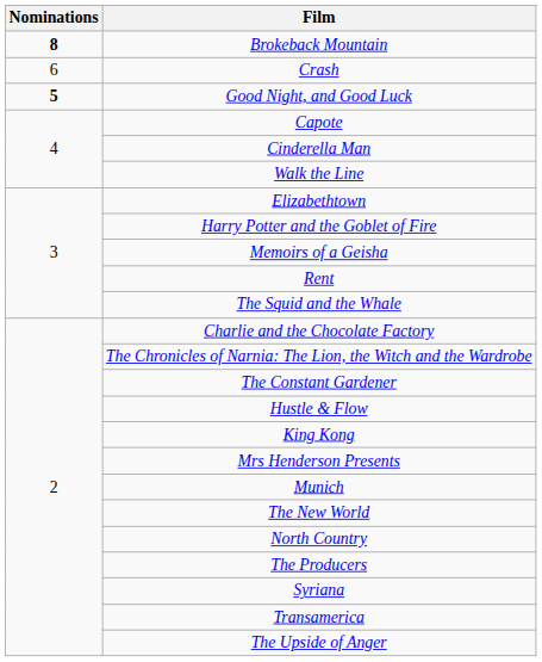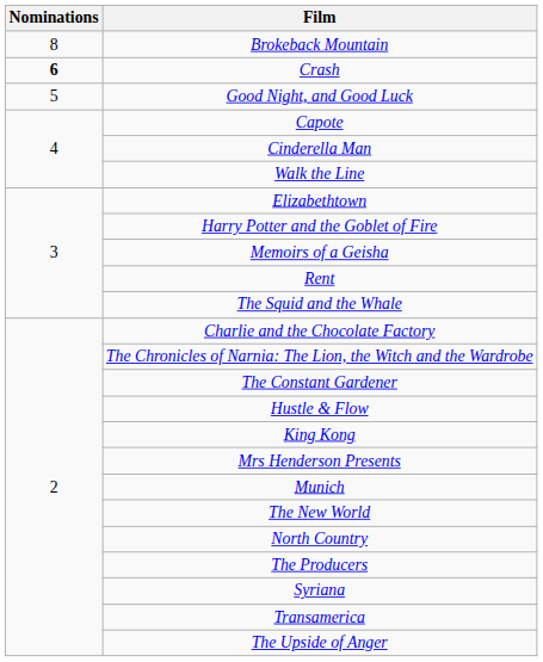Brokeback Mountain | Nominations: bold -> normal
Crash | Nominations: normal -> bold
Good Night, and Good Luck | Nominations: bold -> normal
